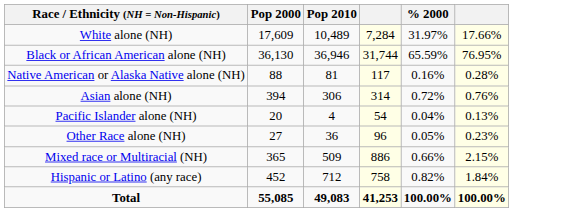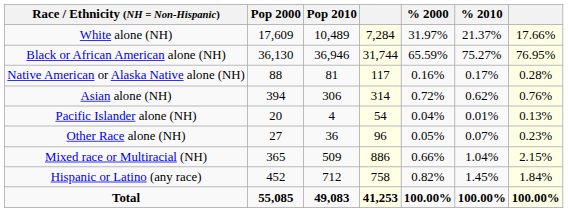+ column: % 2010 | 21.37% | 75.27% | 0.17% | 0.62% | 0.01% | 0.07% | 1.04% | 1.45% | 100.00%
